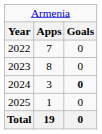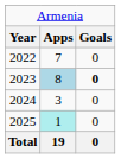2023 | column 2: no background -> lightblue background
2023 | column 3: normal -> bold
2024 | column 3: bold -> normal
2025 | column 2: no background -> paleturquoise background
